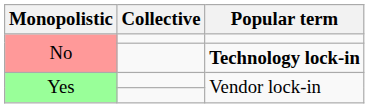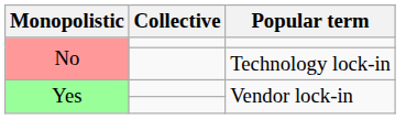Technology lock-in | Popular term: bold -> normal
